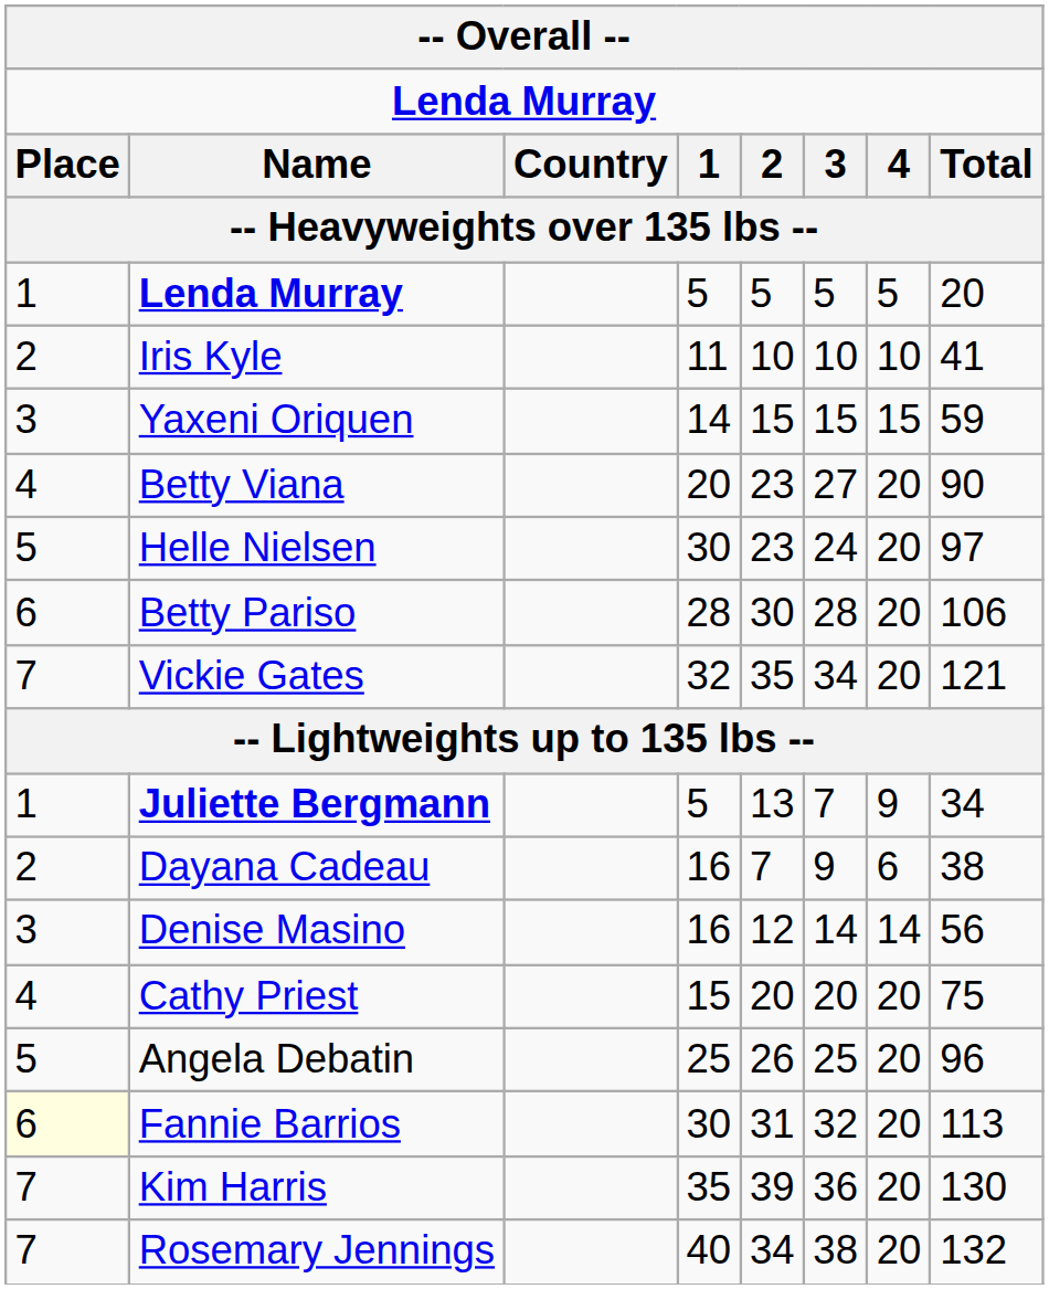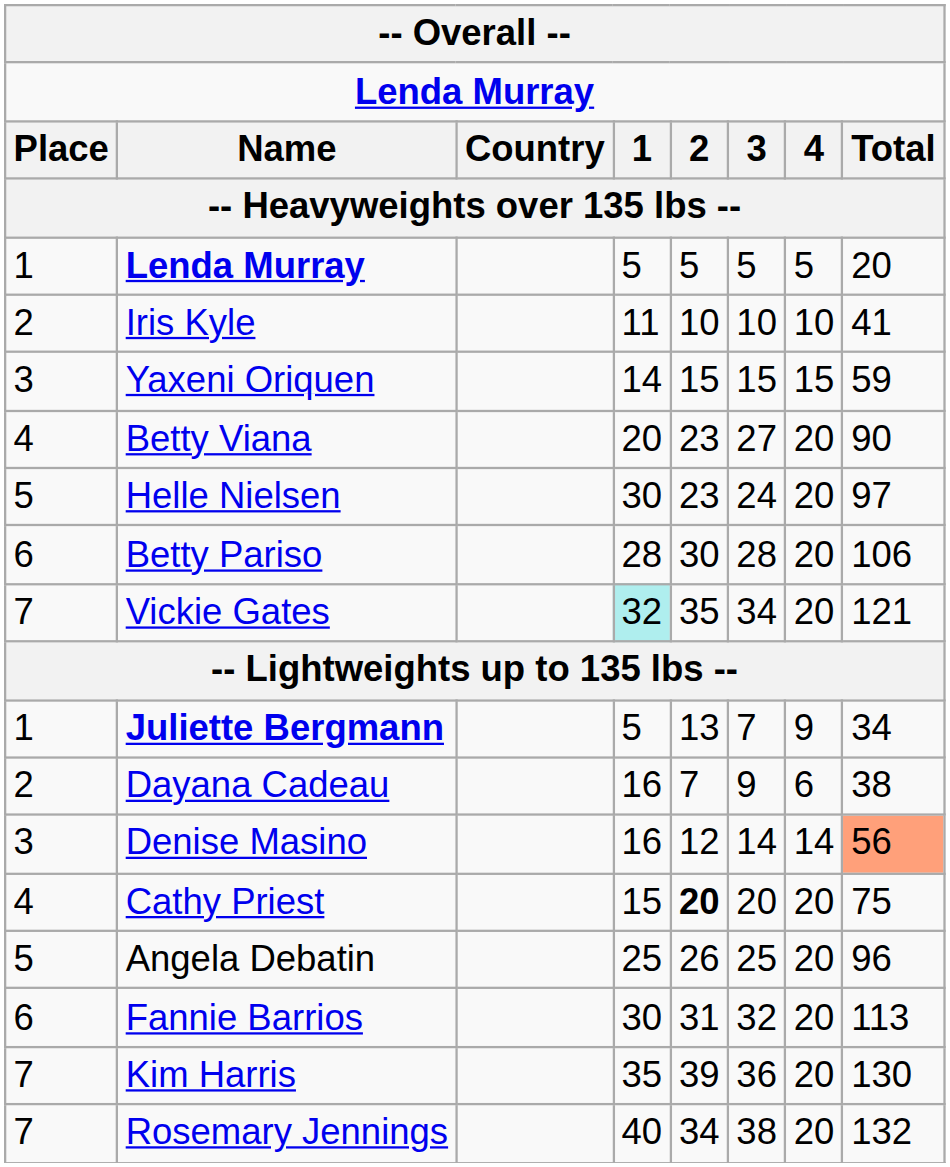Vickie Gates | 1: no background -> paleturquoise background
Denise Masino | Total: no background -> lightsalmon background
Cathy Priest | 2: normal -> bold
Fannie Barrios | Place: lightyellow background -> no background
